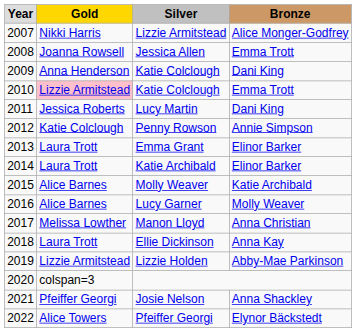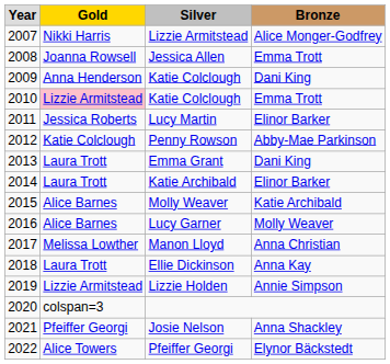Lucy Martin | column 4: Dani King -> Elinor Barker
Penny Rowson | column 4: Annie Simpson -> Abby-Mae Parkinson
Emma Grant | column 4: Elinor Barker -> Dani King
Lizzie Holden | column 4: Abby-Mae Parkinson -> Annie Simpson
